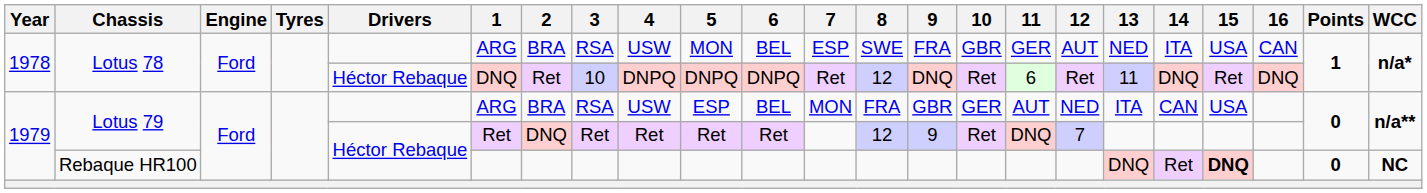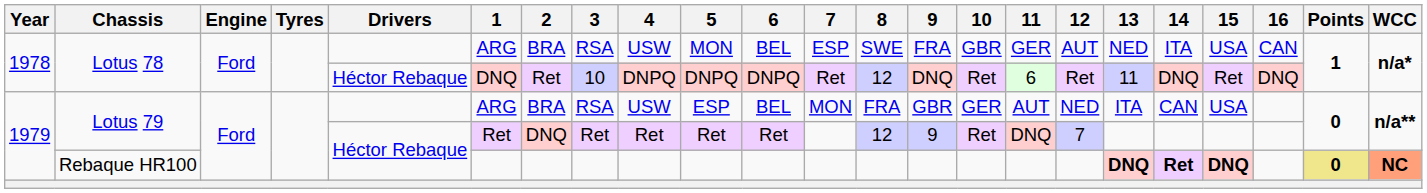Rebaque HR100 | 13: normal -> bold
Rebaque HR100 | 14: normal -> bold
Rebaque HR100 | Points: no background -> khaki background
Rebaque HR100 | WCC: no background -> lightsalmon background
